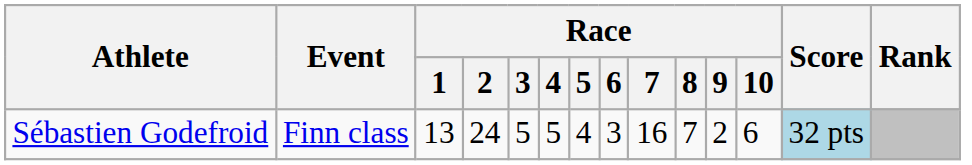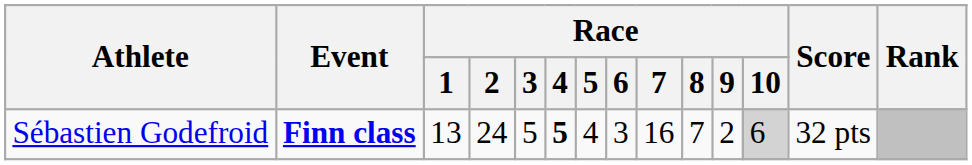Sébastien Godefroid | Event: normal -> bold
Sébastien Godefroid | Race / 4: normal -> bold
Sébastien Godefroid | Race / 10: no background -> lightgrey background
Sébastien Godefroid | Score: lightblue background -> no background
